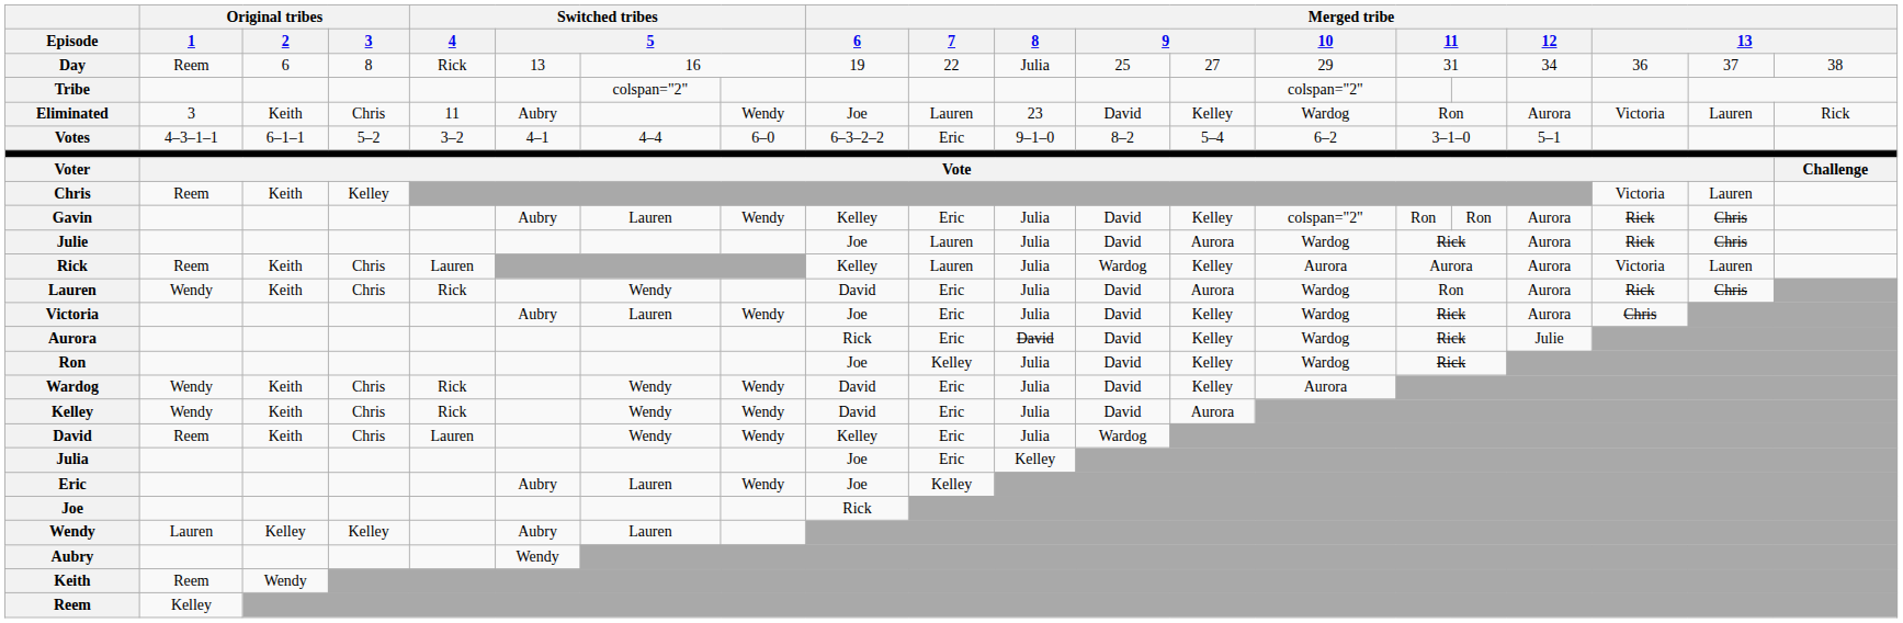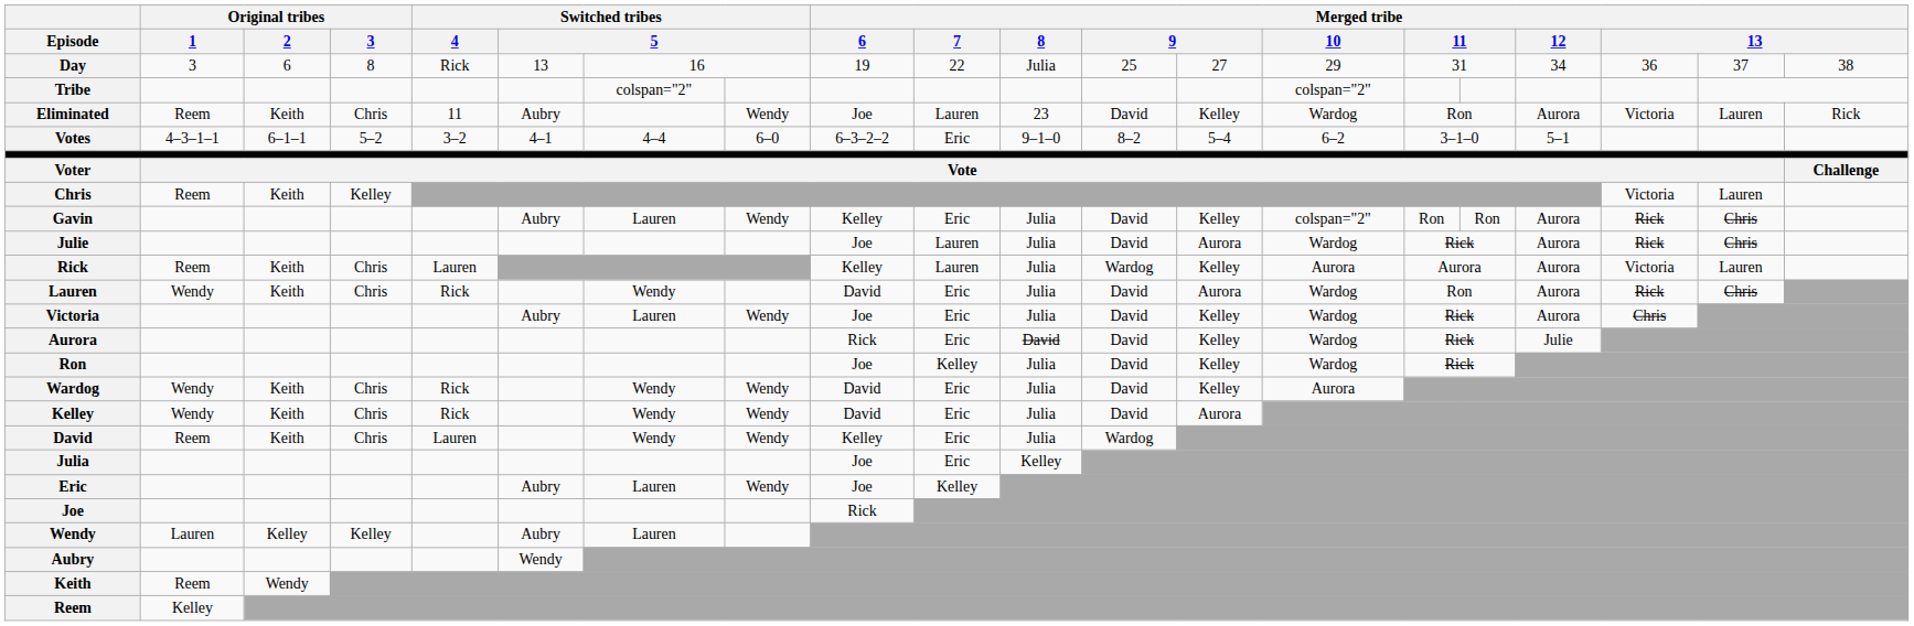Day | Original tribes / 1: Reem -> 3
Eliminated | Original tribes / 1: 3 -> Reem
